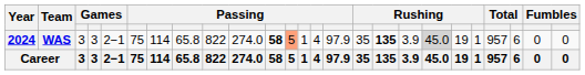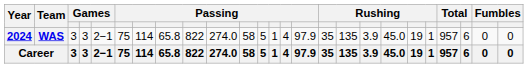WAS | column 11: bold -> normal
WAS | column 12: lightsalmon background -> no background
WAS | column 17: bold -> normal
WAS | column 19: lightgrey background -> no background
